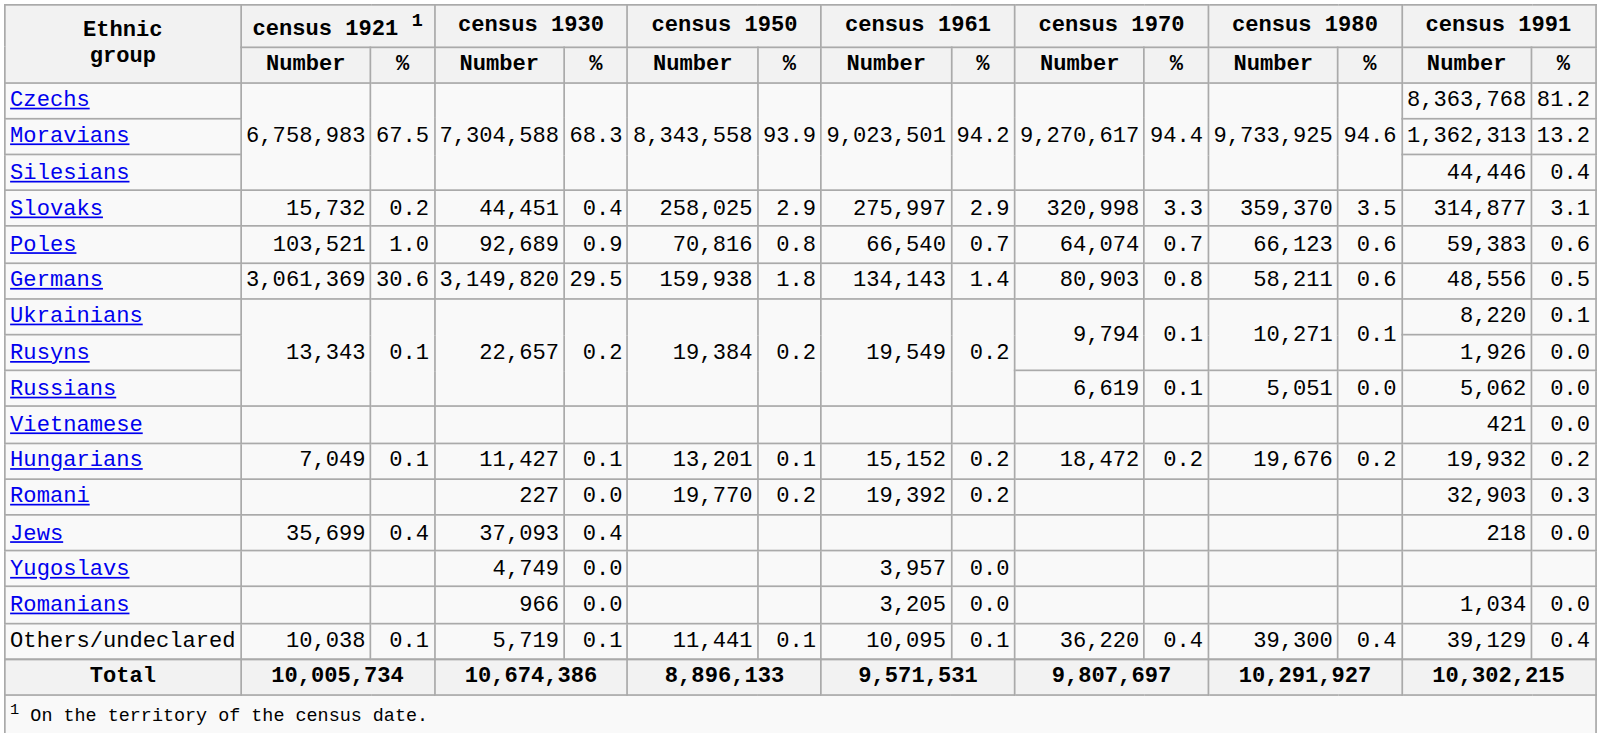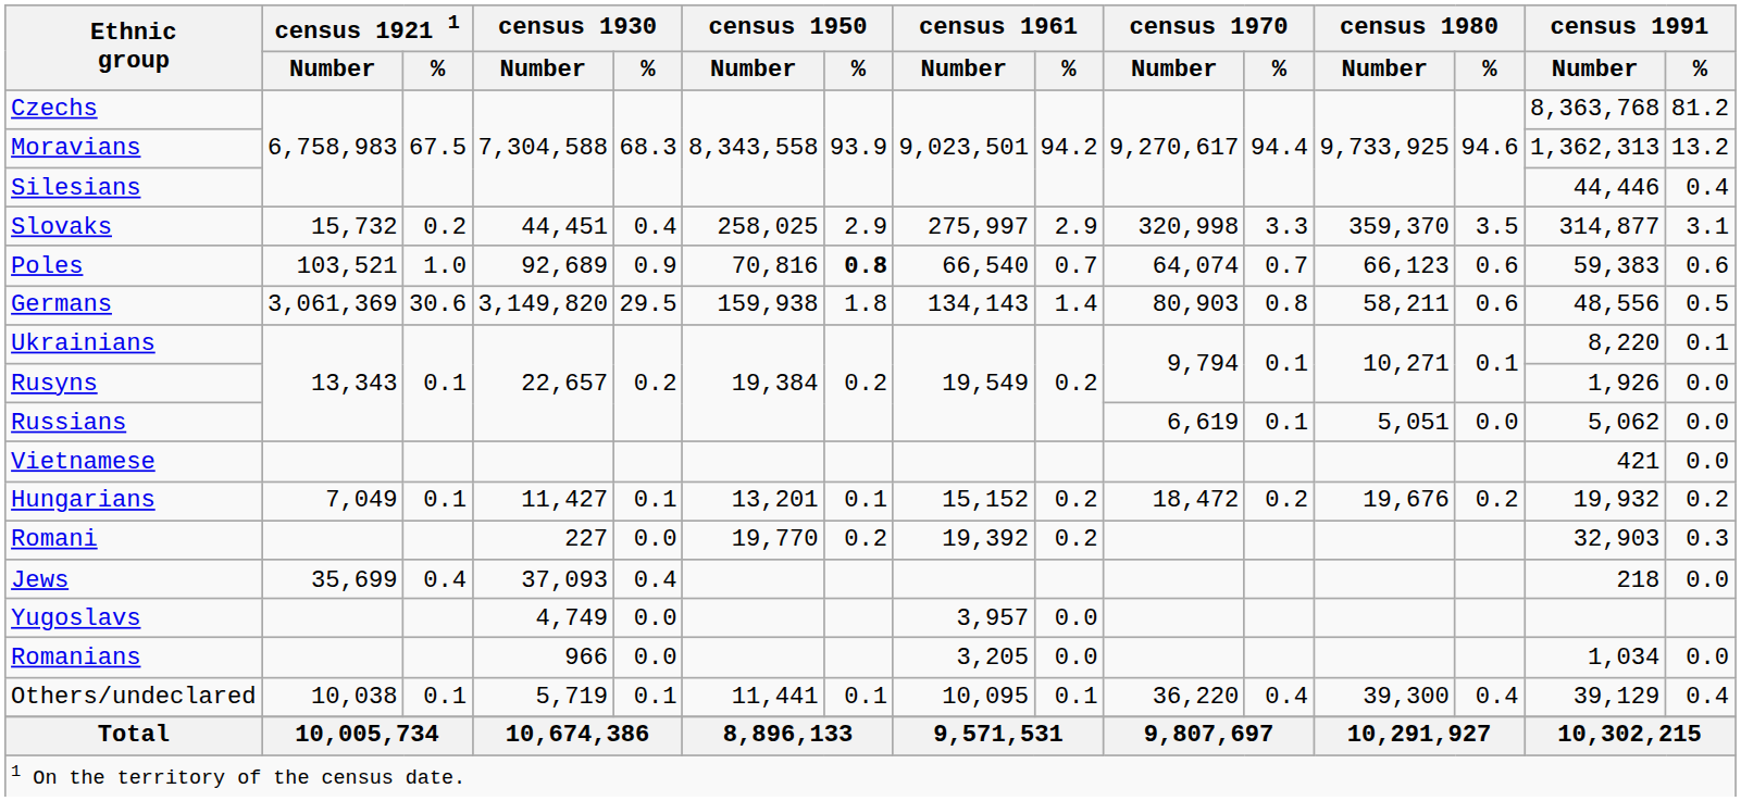Poles | census 1950 / %: normal -> bold
